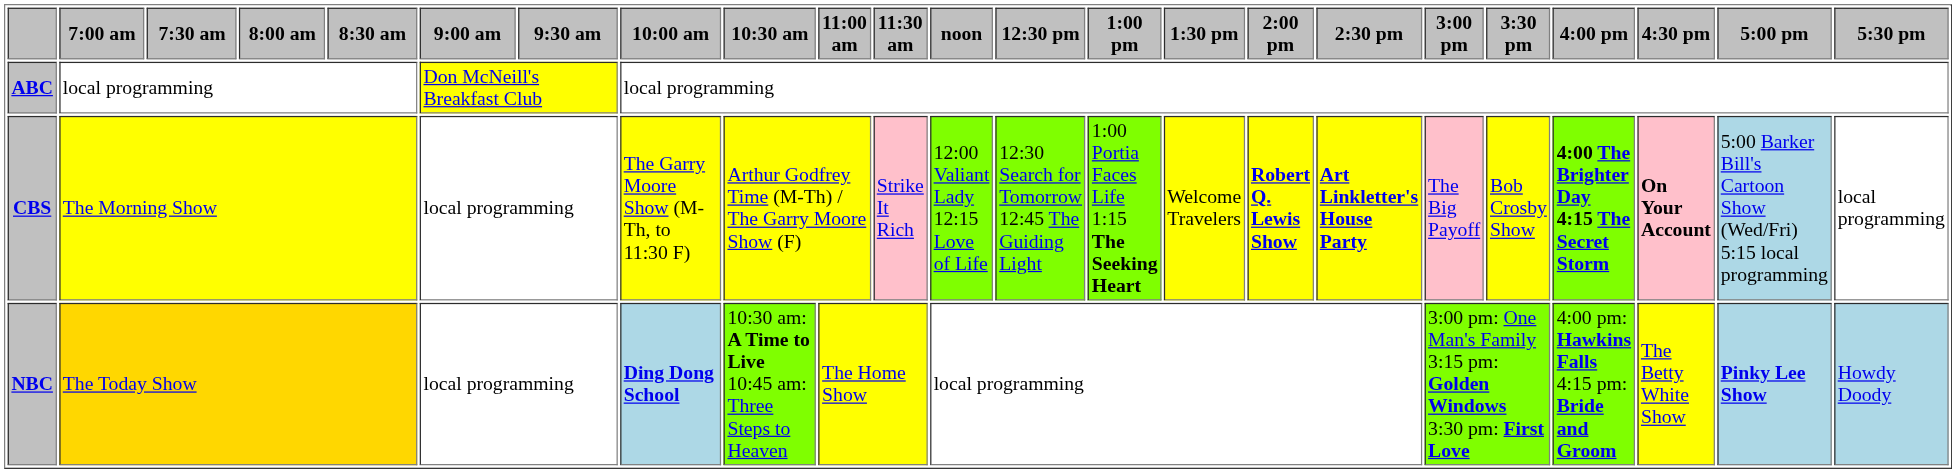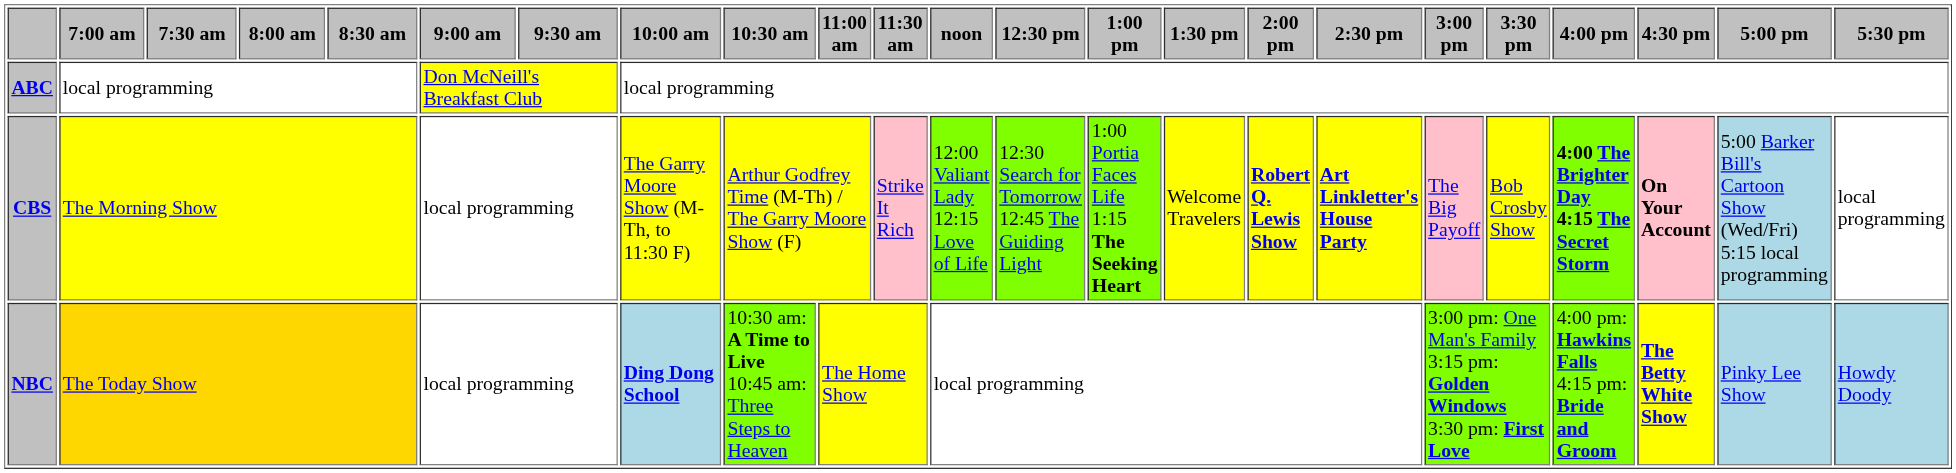NBC | 4:30 pm: normal -> bold
NBC | 5:00 pm: bold -> normal
